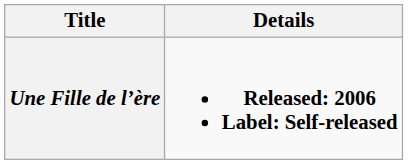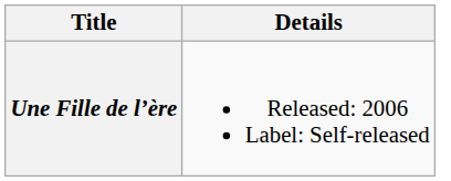Une Fille de l’ère | Details: bold -> normal
